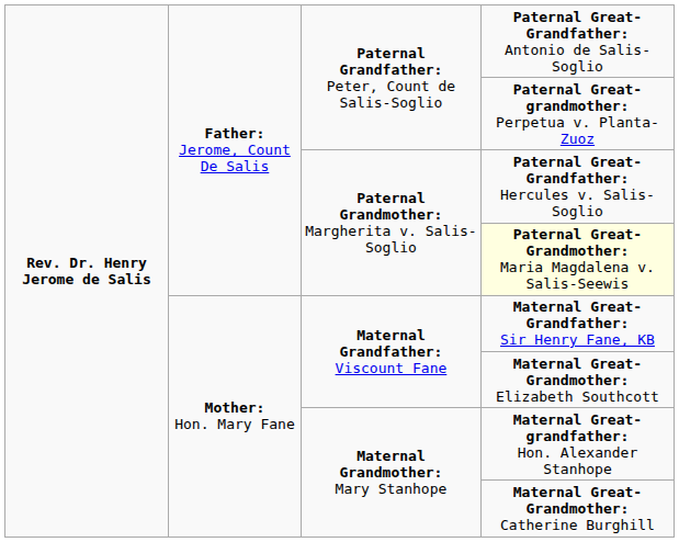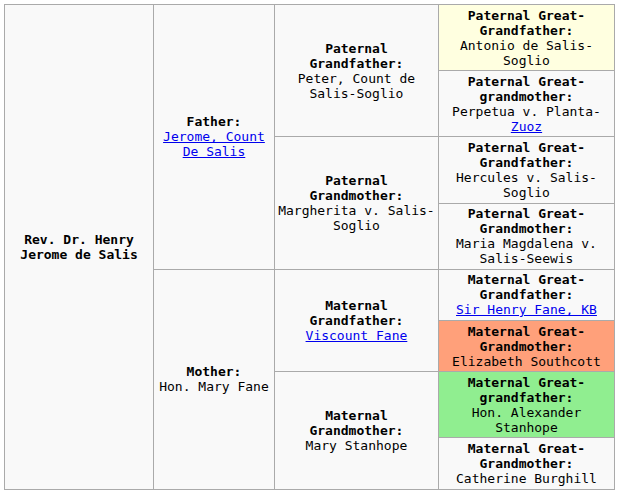Paternal Great-Grandfather: Antonio de Salis-Soglio | column 4: no background -> lightyellow background
Paternal Great-Grandmother: Maria Magdalena v. Salis-Seewis | column 4: lightyellow background -> no background
Maternal Great-Grandmother: Elizabeth Southcott | column 4: no background -> lightsalmon background
Maternal Great-grandfather: Hon. Alexander Stanhope | column 4: no background -> lightgreen background
